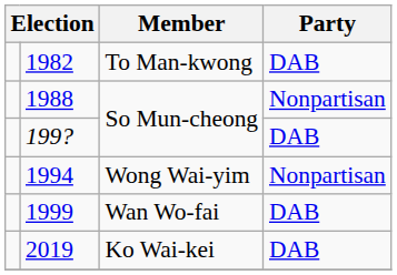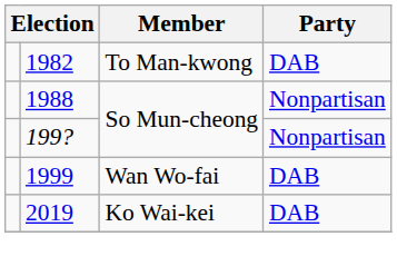199? | Party: DAB -> Nonpartisan
- row: 1994 | Wong Wai-yim | Nonpartisan
